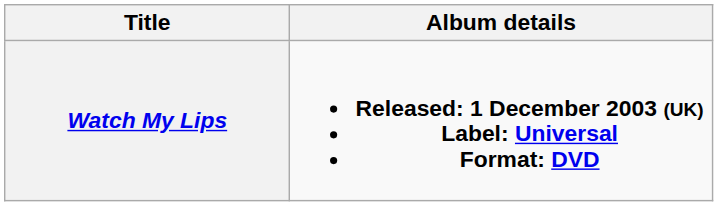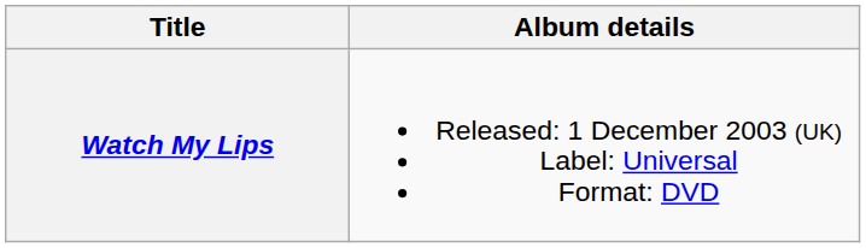Watch My Lips | Album details: bold -> normal
